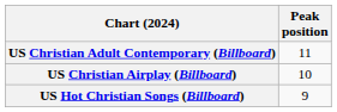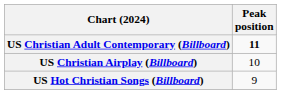US Christian Adult Contemporary (Billboard) | Peak position: normal -> bold
